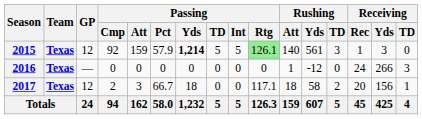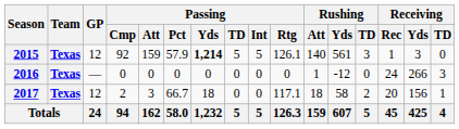2015 | Passing / Rtg: lightgreen background -> no background
